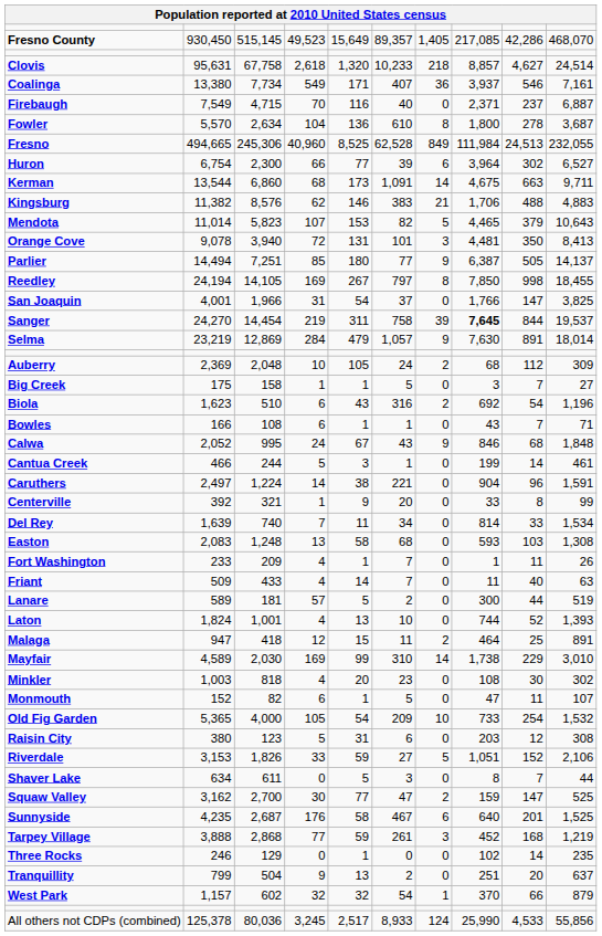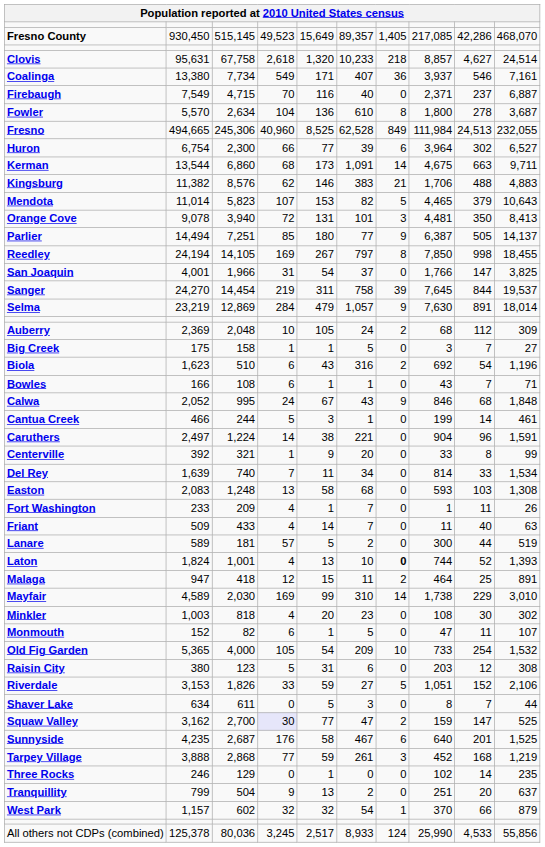Sanger | column 8: bold -> normal
Laton | column 7: normal -> bold
Squaw Valley | column 4: no background -> lavender background
